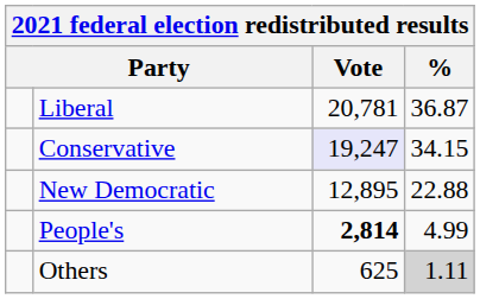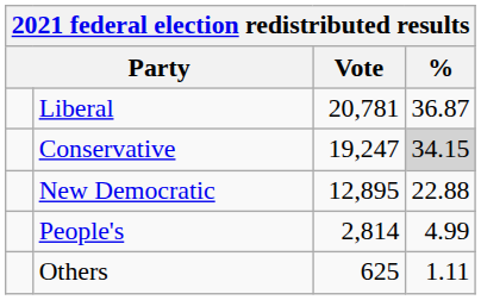Conservative | Vote: lavender background -> no background
Conservative | %: no background -> lightgrey background
People's | Vote: bold -> normal
Others | %: lightgrey background -> no background
